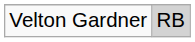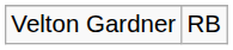Velton Gardner | column 2: lightgrey background -> no background
